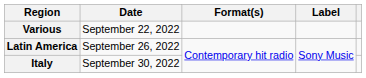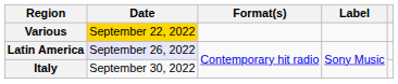Various | Date: no background -> gold background
Latin America | Date: no background -> lavender background
